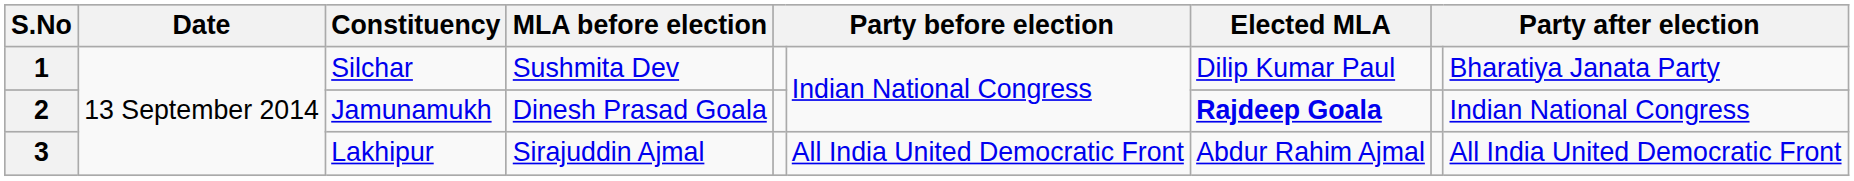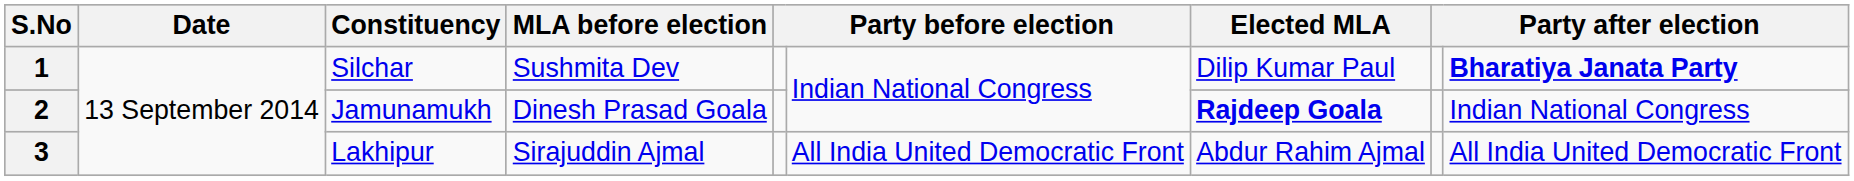1 | column 9: normal -> bold
